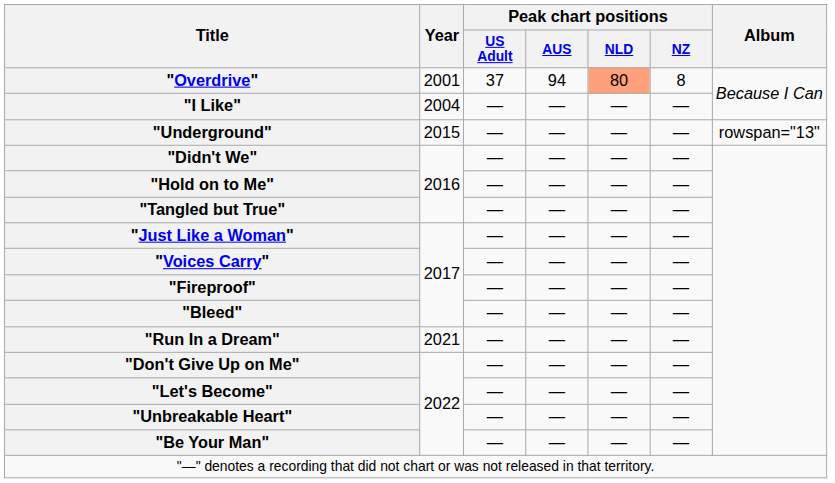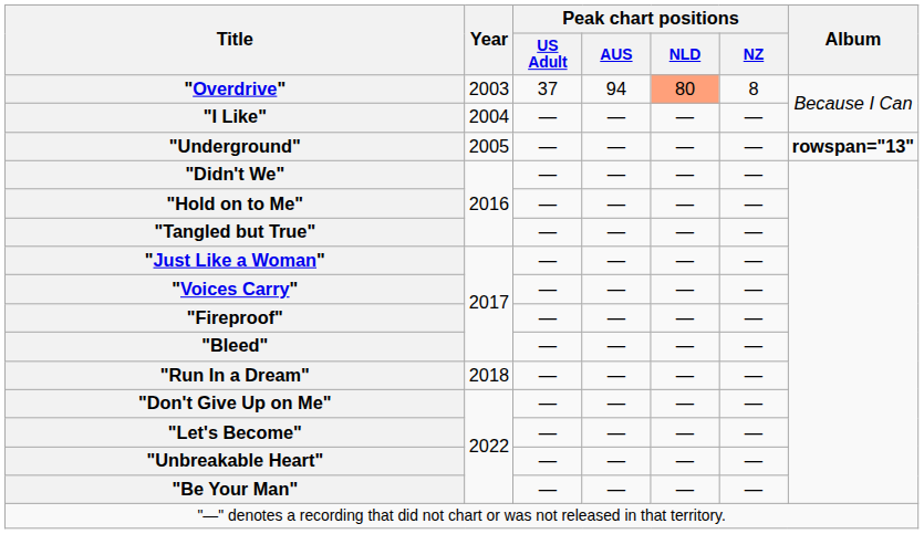"Overdrive" | Year: 2001 -> 2003
"Underground" | Year: 2015 -> 2005
"Underground" | Album: normal -> bold
"Run In a Dream" | Year: 2021 -> 2018
